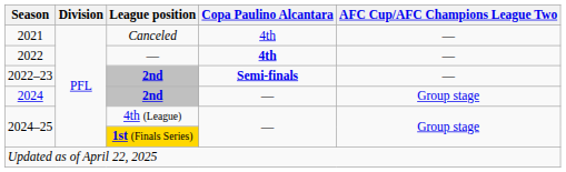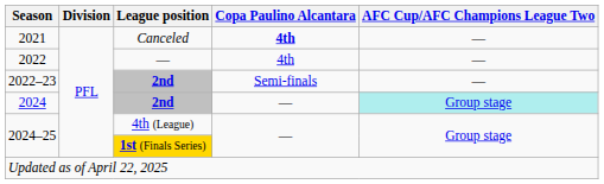2021 | Copa Paulino Alcantara: normal -> bold
2022 | Copa Paulino Alcantara: bold -> normal
2022–23 | Copa Paulino Alcantara: bold -> normal
2024 | AFC Cup/AFC Champions League Two: no background -> paleturquoise background
